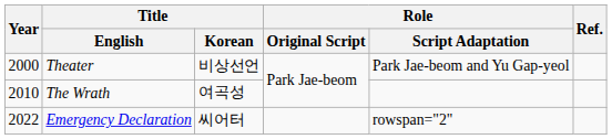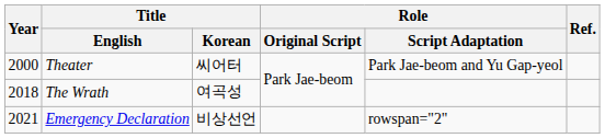Theater | Title / Korean: 비상선언 -> 씨어터
The Wrath | Year: 2010 -> 2018
Emergency Declaration | Year: 2022 -> 2021
Emergency Declaration | Title / Korean: 씨어터 -> 비상선언
